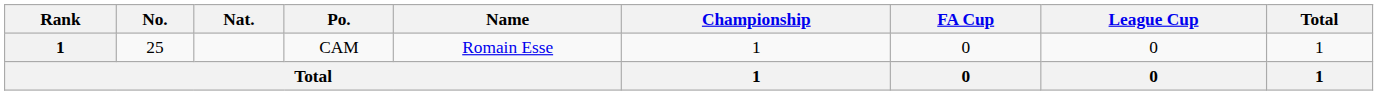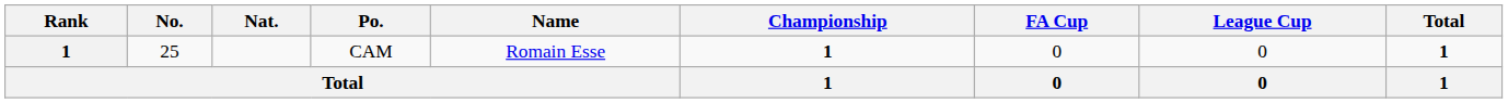CAM | Championship: normal -> bold
CAM | Total: normal -> bold
